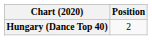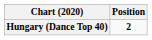Hungary (Dance Top 40) | Position: normal -> bold
